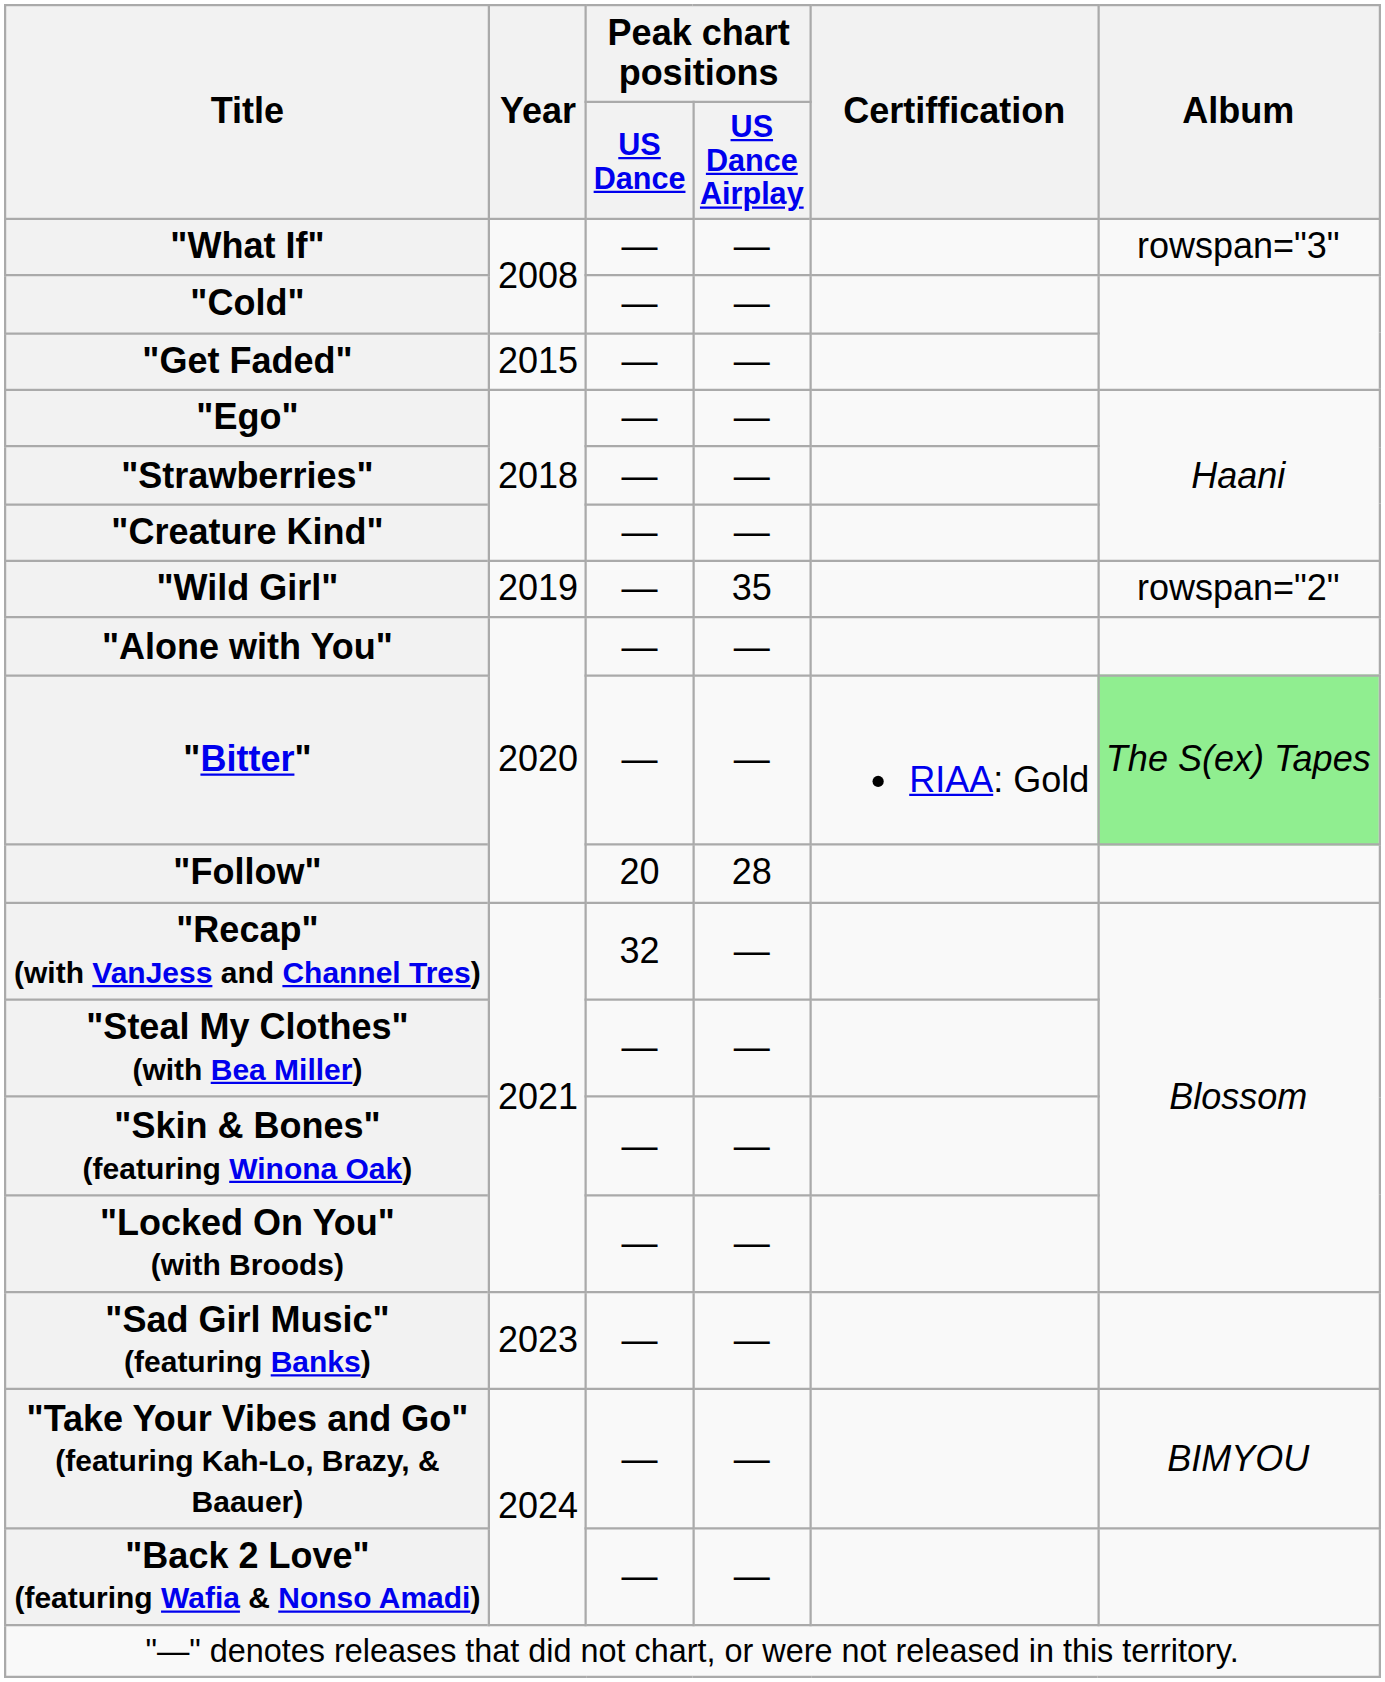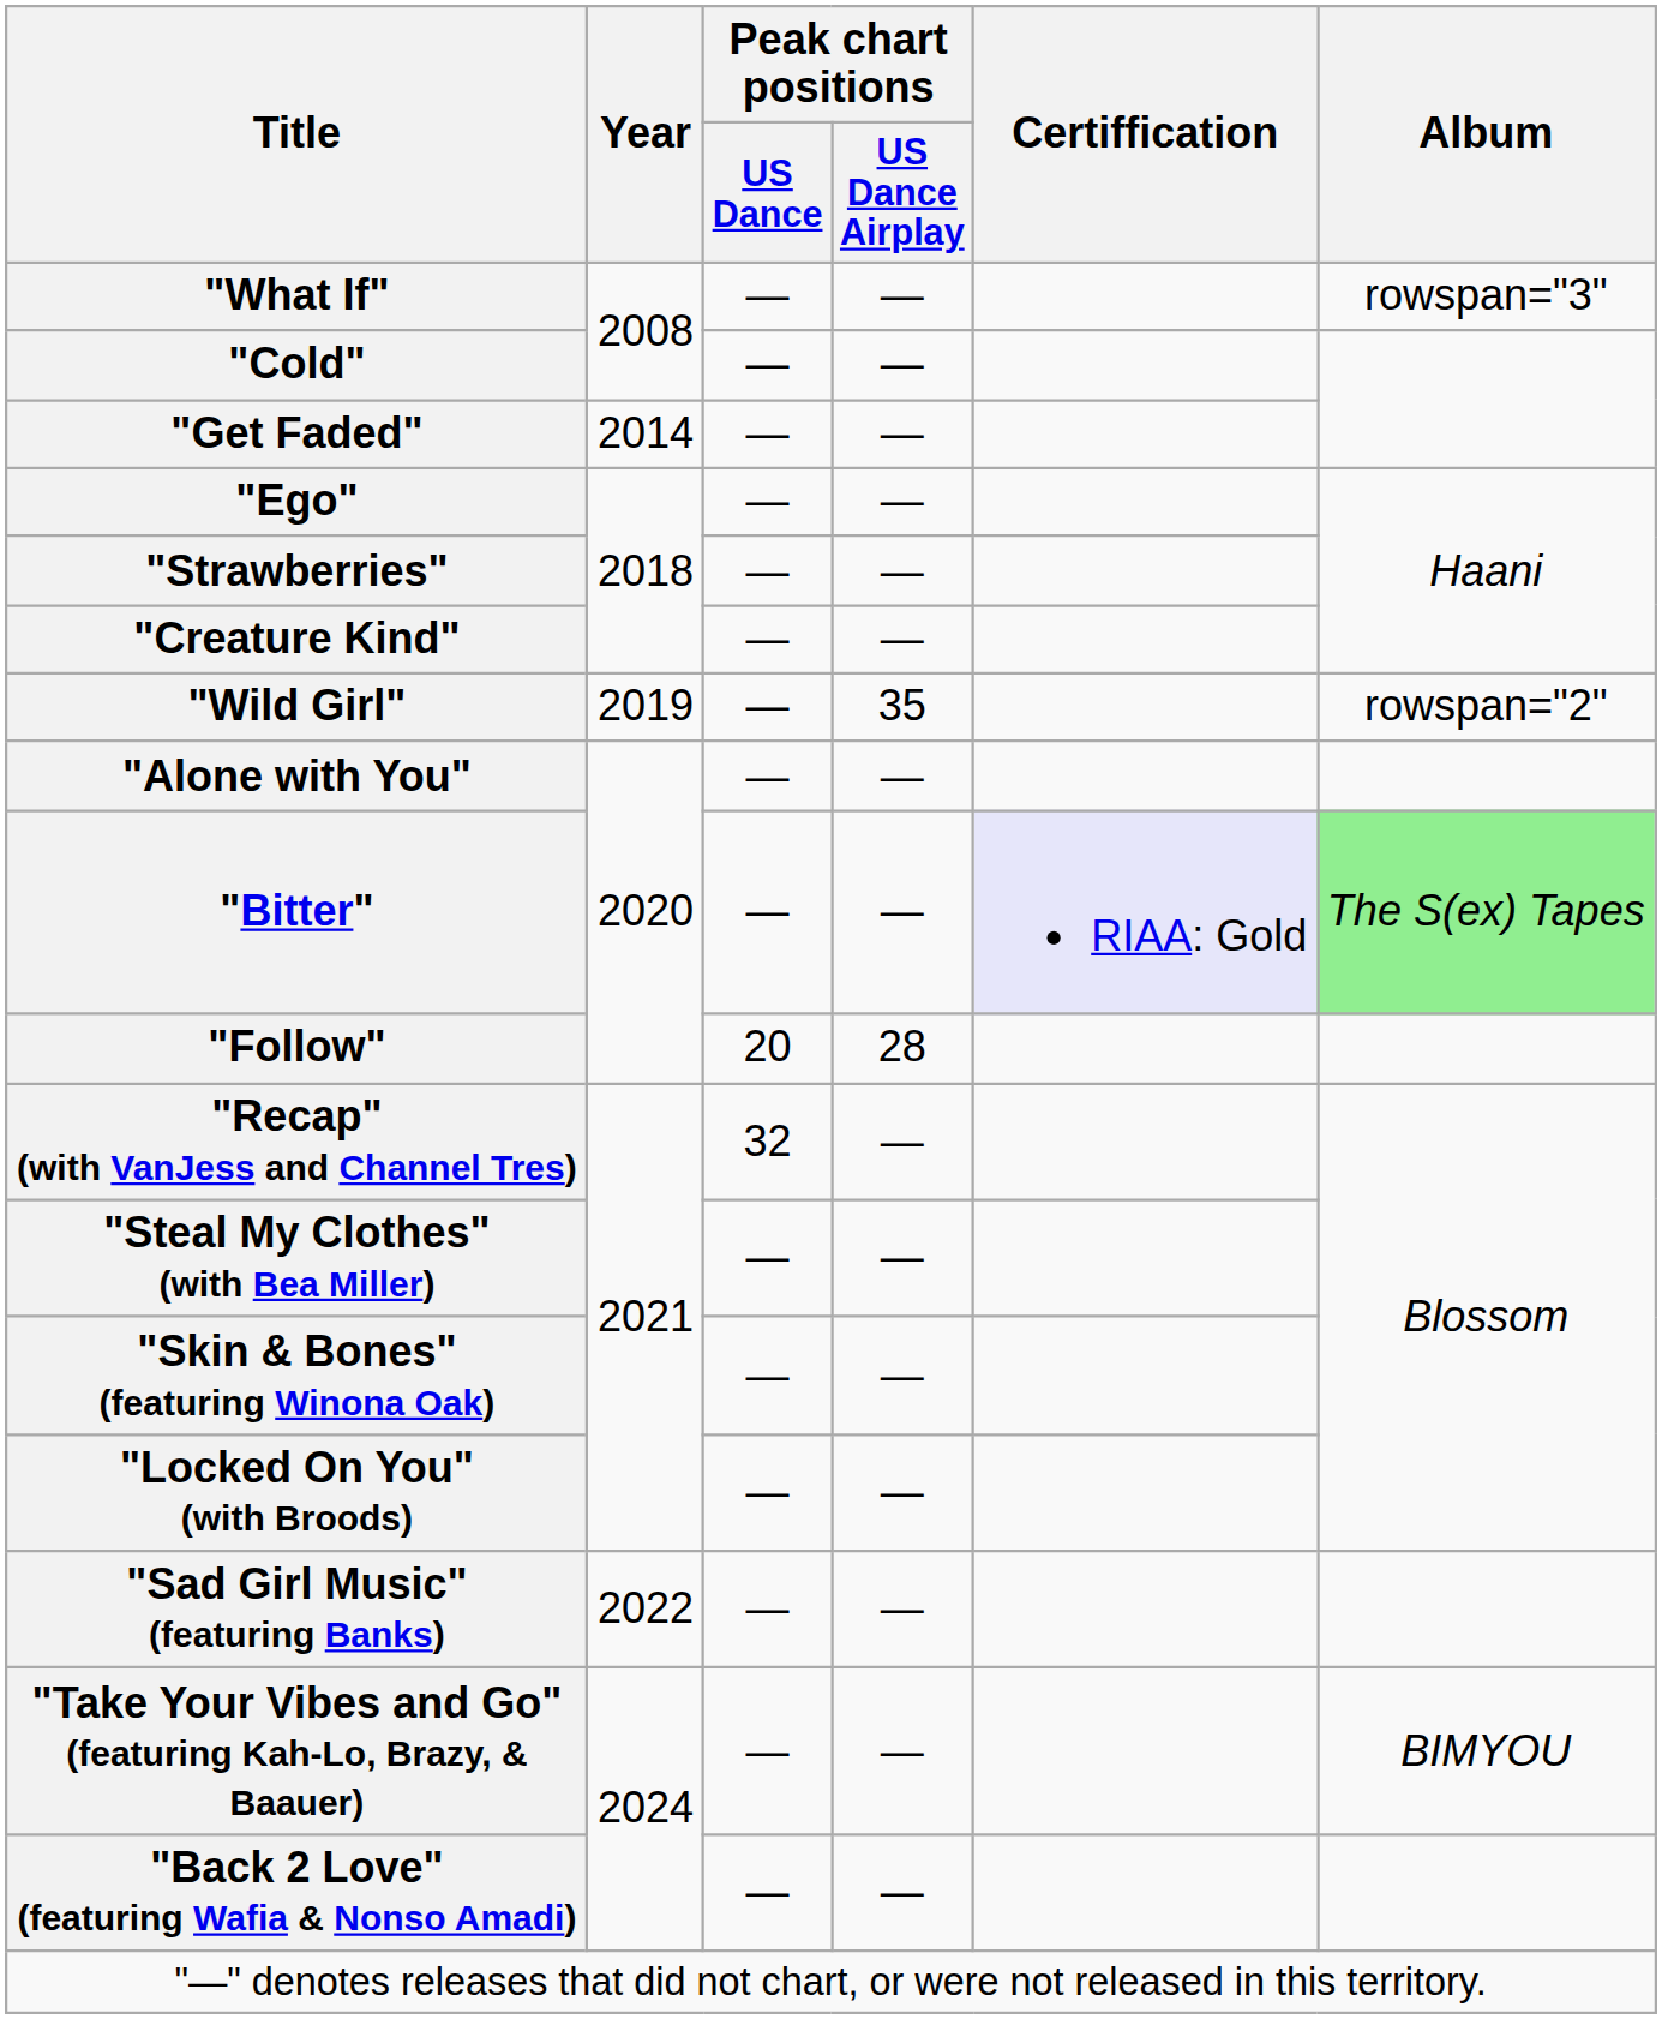"Get Faded" | Year: 2015 -> 2014
"Bitter" | Certiffication: no background -> lavender background
"Sad Girl Music" (featuring Banks) | Year: 2023 -> 2022
